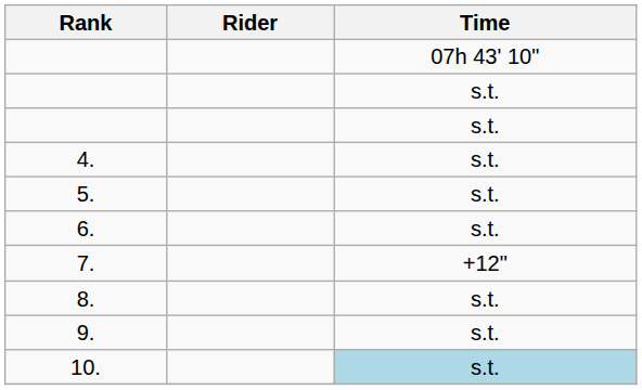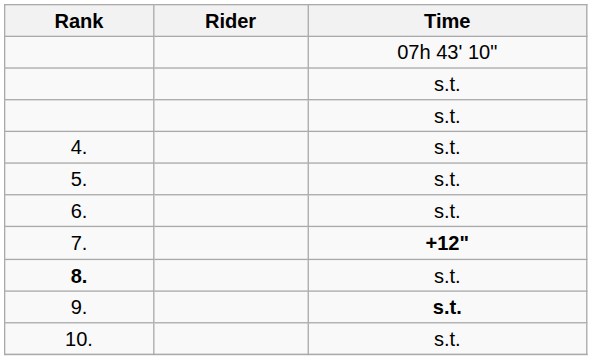7. | Time: normal -> bold
8. | Rank: normal -> bold
9. | Time: normal -> bold
10. | Time: lightblue background -> no background
